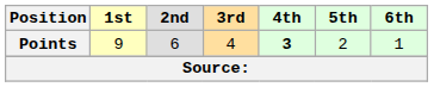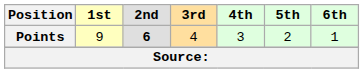Points | 2nd: normal -> bold
Points | 4th: bold -> normal
